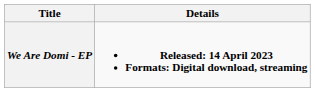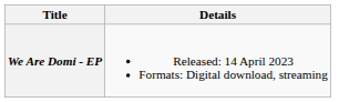We Are Domi - EP | Details: bold -> normal
